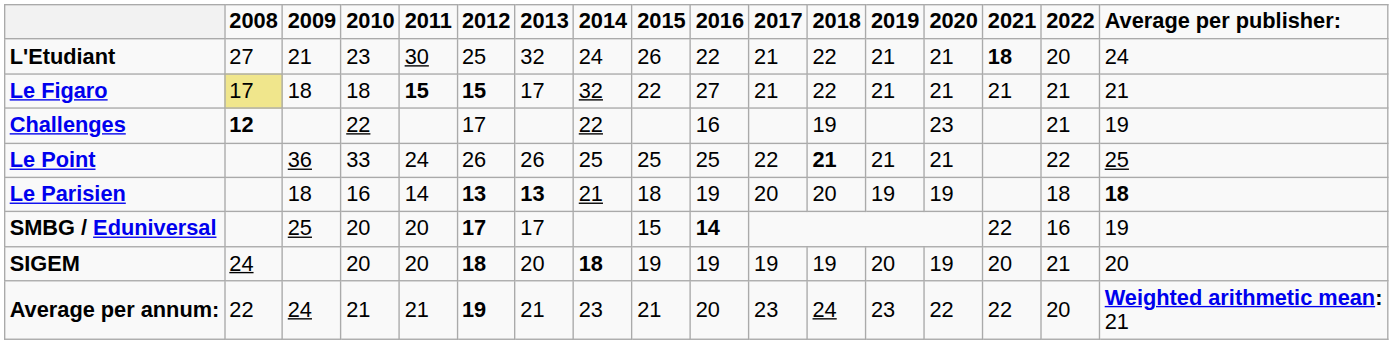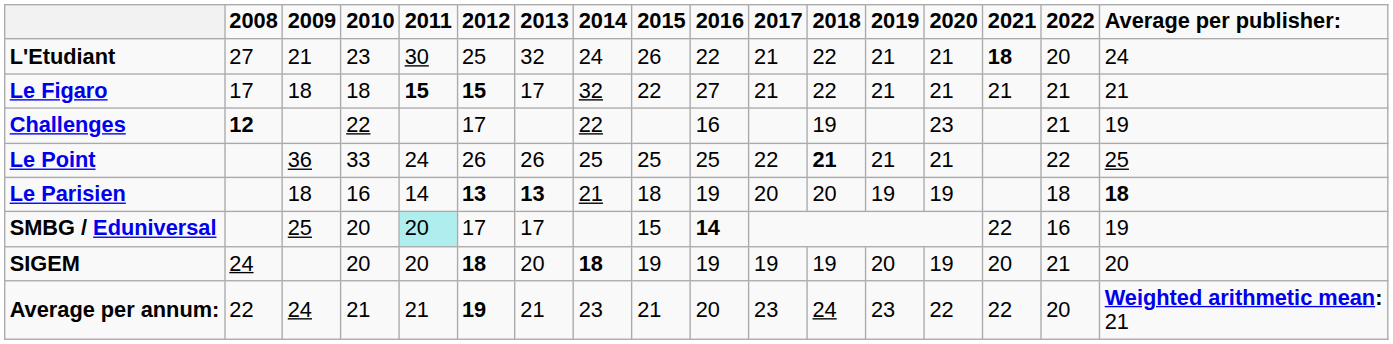Le Figaro | 2008: khaki background -> no background
SMBG / Eduniversal | 2011: no background -> paleturquoise background
SMBG / Eduniversal | 2012: bold -> normal
